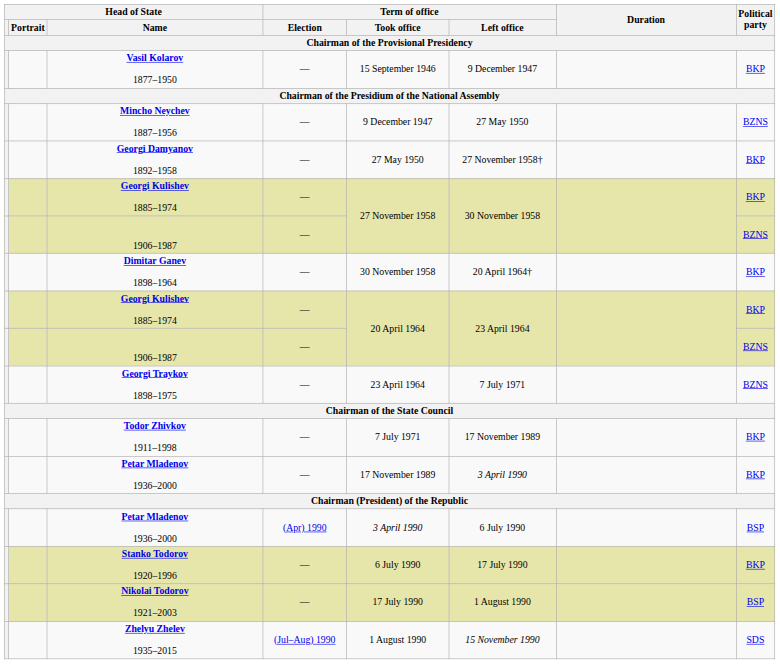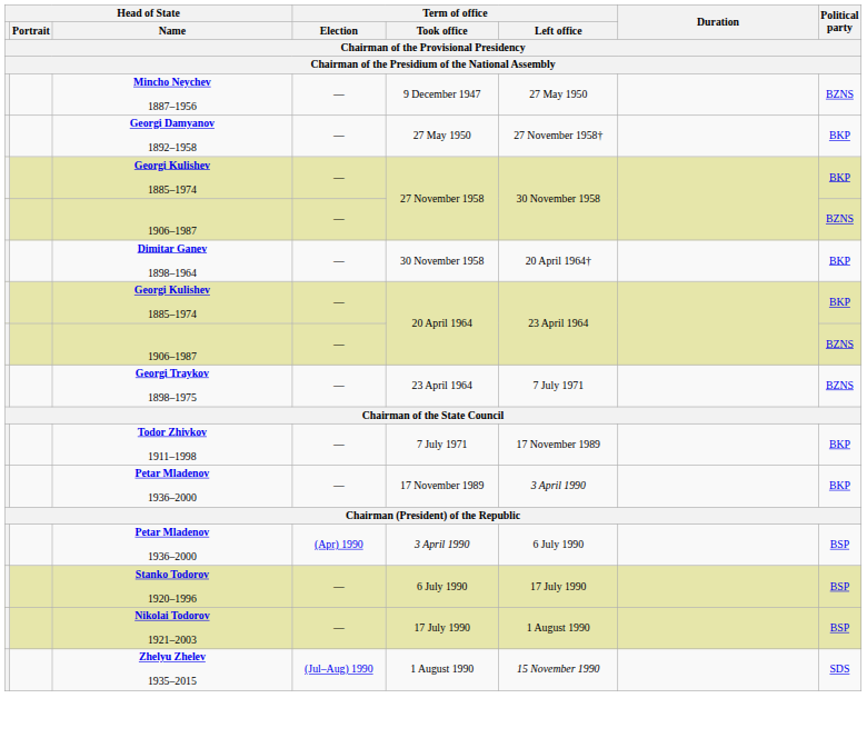- row: Vasil Kolarov 1877–1950 | — | 15 September 1946 | 9 December 1947 | BKP
Stanko Todorov 1920–1996 | Political party: BKP -> BSP
